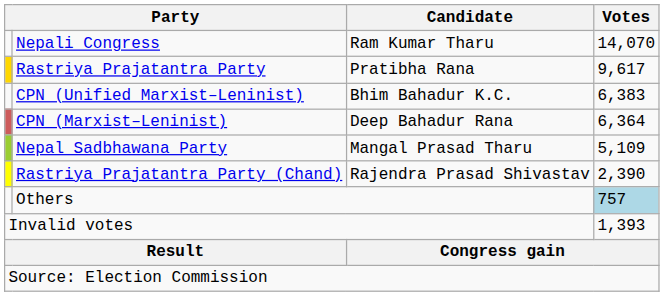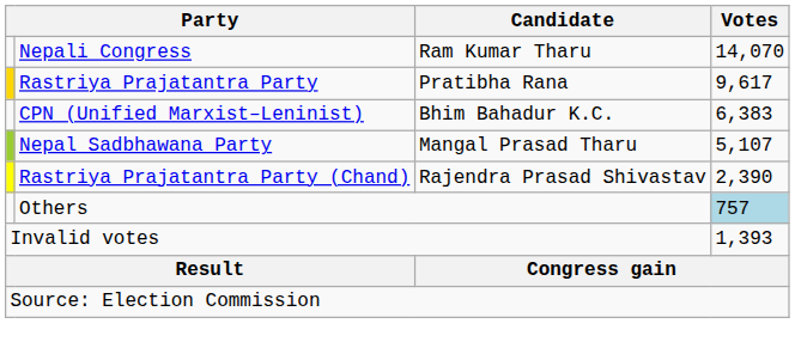- row: CPN (Marxist–Leninist) | Deep Bahadur Rana | 6,364
Nepal Sadbhawana Party | Votes: 5,109 -> 5,107
